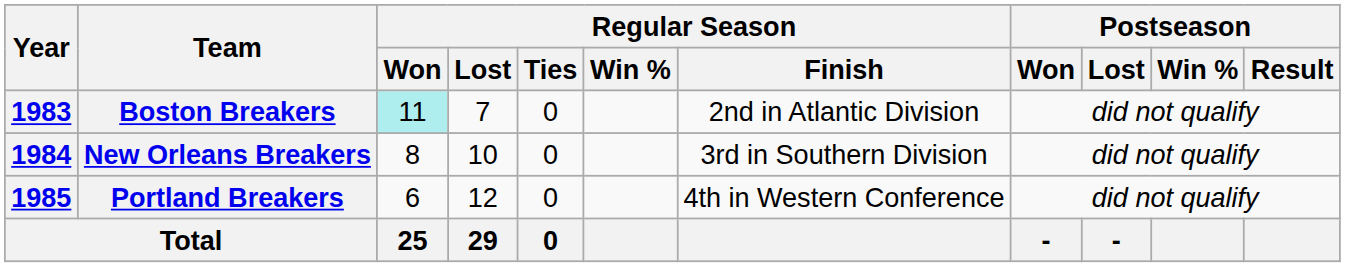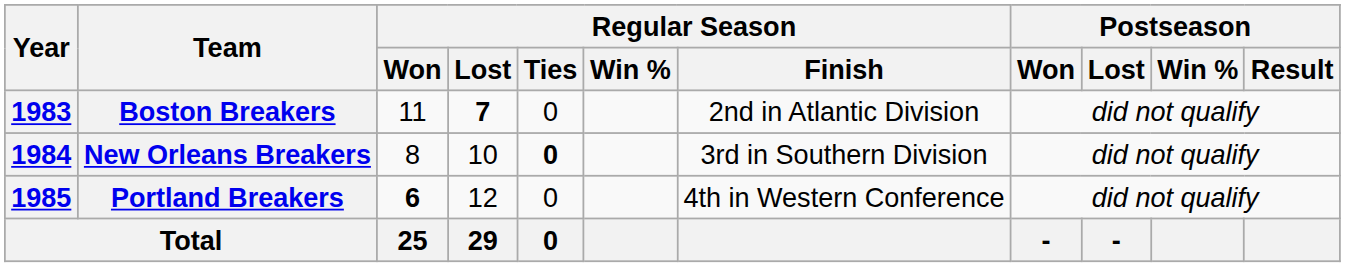Boston Breakers | Regular Season / Won: paleturquoise background -> no background
Boston Breakers | Regular Season / Lost: normal -> bold
New Orleans Breakers | Regular Season / Ties: normal -> bold
Portland Breakers | Regular Season / Won: normal -> bold
